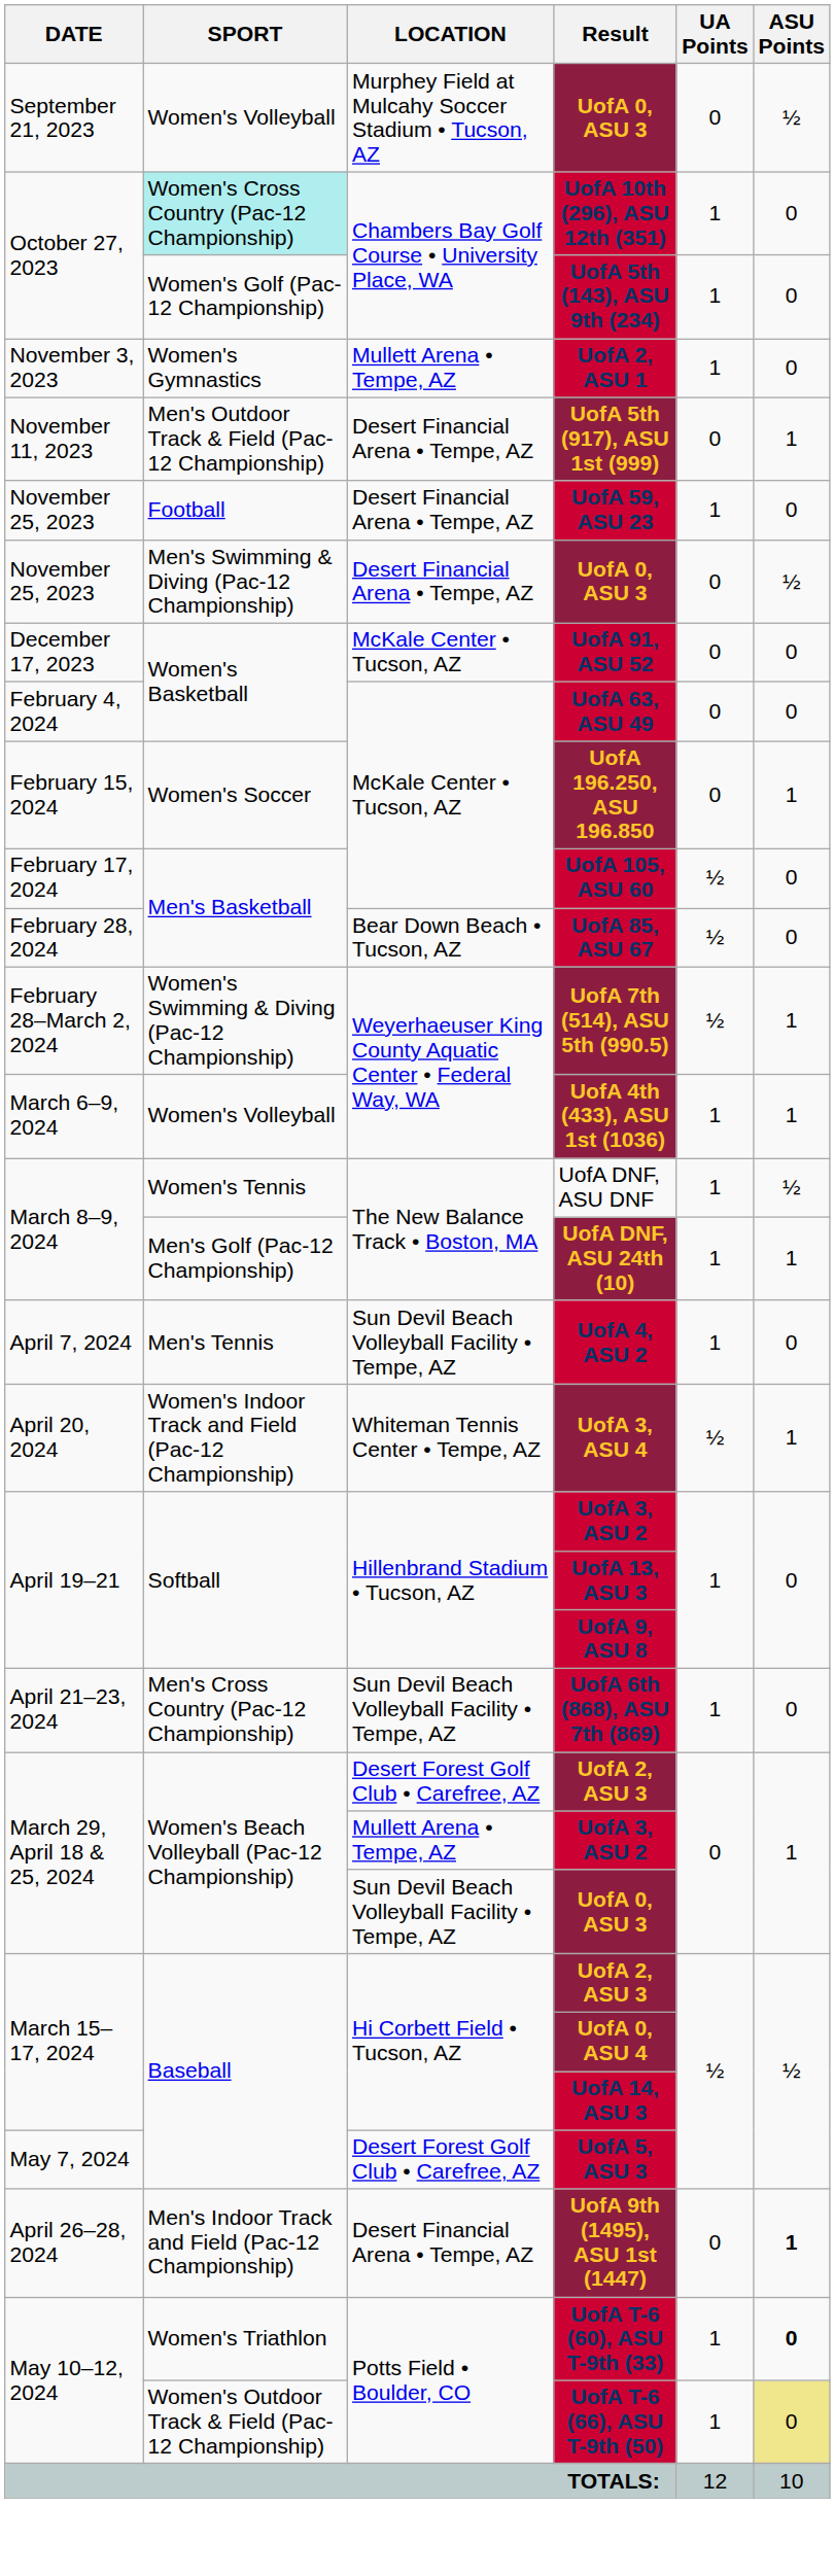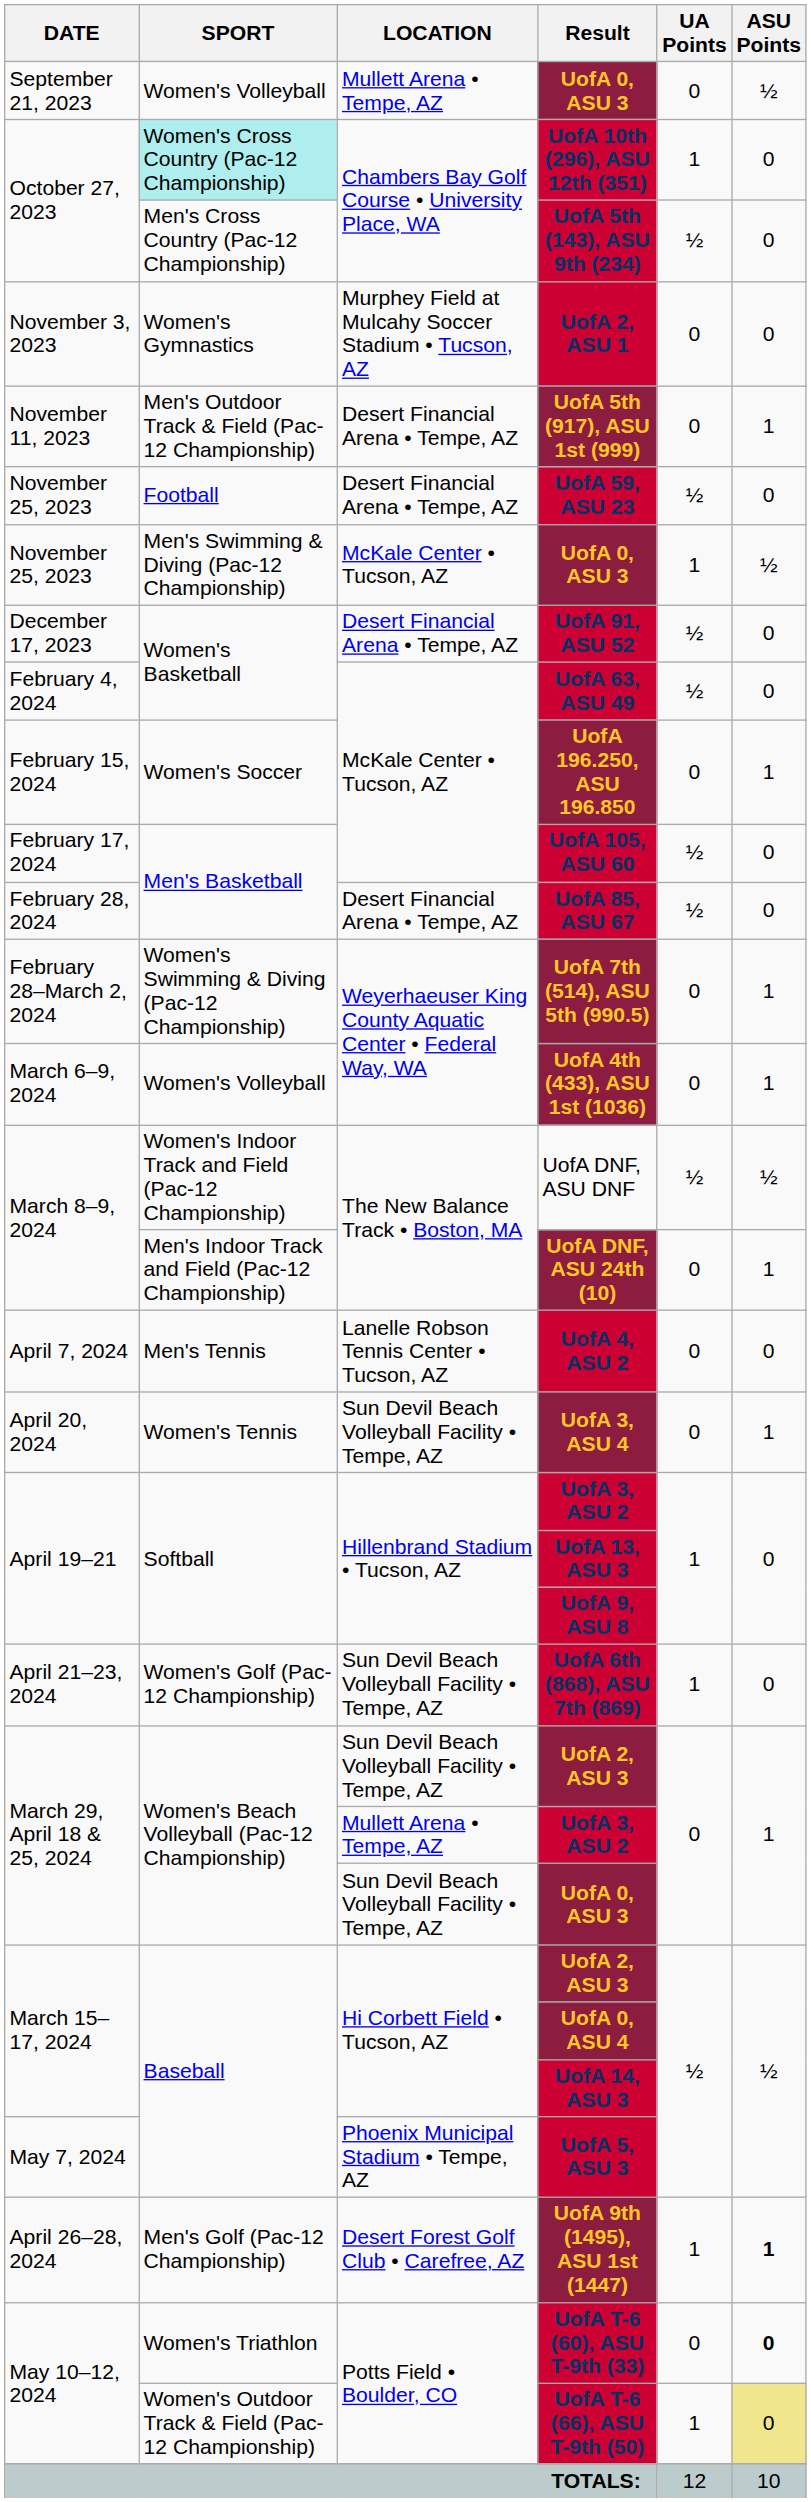September 21, 2023 / UofA 0, ASU 3 | LOCATION: Murphey Field at Mulcahy Soccer Stadium • Tucson, AZ -> Mullett Arena • Tempe, AZ
UofA 5th (143), ASU 9th (234) | SPORT: Women's Golf (Pac-12 Championship) -> Men's Cross Country (Pac-12 Championship)
UofA 5th (143), ASU 9th (234) | UA Points: 1 -> ½
UofA 2, ASU 1 | LOCATION: Mullett Arena • Tempe, AZ -> Murphey Field at Mulcahy Soccer Stadium • Tucson, AZ
UofA 2, ASU 1 | UA Points: 1 -> 0
UofA 59, ASU 23 | UA Points: 1 -> ½
November 25, 2023 / UofA 0, ASU 3 | LOCATION: Desert Financial Arena • Tempe, AZ -> McKale Center • Tucson, AZ
November 25, 2023 / UofA 0, ASU 3 | UA Points: 0 -> 1
UofA 91, ASU 52 | LOCATION: McKale Center • Tucson, AZ -> Desert Financial Arena • Tempe, AZ
UofA 91, ASU 52 | UA Points: 0 -> ½
UofA 63, ASU 49 | UA Points: 0 -> ½
UofA 85, ASU 67 | LOCATION: Bear Down Beach • Tucson, AZ -> Desert Financial Arena • Tempe, AZ
UofA 7th (514), ASU 5th (990.5) | UA Points: ½ -> 0
UofA 4th (433), ASU 1st (1036) | UA Points: 1 -> 0
UofA DNF, ASU DNF | SPORT: Women's Tennis -> Women's Indoor Track and Field (Pac-12 Championship)
UofA DNF, ASU DNF | UA Points: 1 -> ½
UofA DNF, ASU 24th (10) | SPORT: Men's Golf (Pac-12 Championship) -> Men's Indoor Track and Field (Pac-12 Championship)
UofA DNF, ASU 24th (10) | UA Points: 1 -> 0
UofA 4, ASU 2 | LOCATION: Sun Devil Beach Volleyball Facility • Tempe, AZ -> Lanelle Robson Tennis Center • Tucson, AZ
UofA 4, ASU 2 | UA Points: 1 -> 0
UofA 3, ASU 4 | SPORT: Women's Indoor Track and Field (Pac-12 Championship) -> Women's Tennis
UofA 3, ASU 4 | LOCATION: Whiteman Tennis Center • Tempe, AZ -> Sun Devil Beach Volleyball Facility • Tempe, AZ
UofA 3, ASU 4 | UA Points: ½ -> 0
UofA 6th (868), ASU 7th (869) | SPORT: Men's Cross Country (Pac-12 Championship) -> Women's Golf (Pac-12 Championship)
March 29, April 18 & 25, 2024 / UofA 2, ASU 3 | LOCATION: Desert Forest Golf Club • Carefree, AZ -> Sun Devil Beach Volleyball Facility • Tempe, AZ
UofA 5, ASU 3 | LOCATION: Desert Forest Golf Club • Carefree, AZ -> Phoenix Municipal Stadium • Tempe, AZ
UofA 9th (1495), ASU 1st (1447) | SPORT: Men's Indoor Track and Field (Pac-12 Championship) -> Men's Golf (Pac-12 Championship)
UofA 9th (1495), ASU 1st (1447) | LOCATION: Desert Financial Arena • Tempe, AZ -> Desert Forest Golf Club • Carefree, AZ
UofA 9th (1495), ASU 1st (1447) | UA Points: 0 -> 1
UofA T-6 (60), ASU T-9th (33) | UA Points: 1 -> 0
